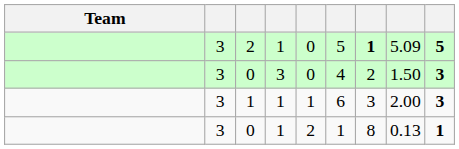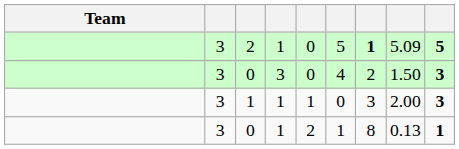row 4 | column 6: 6 -> 0
